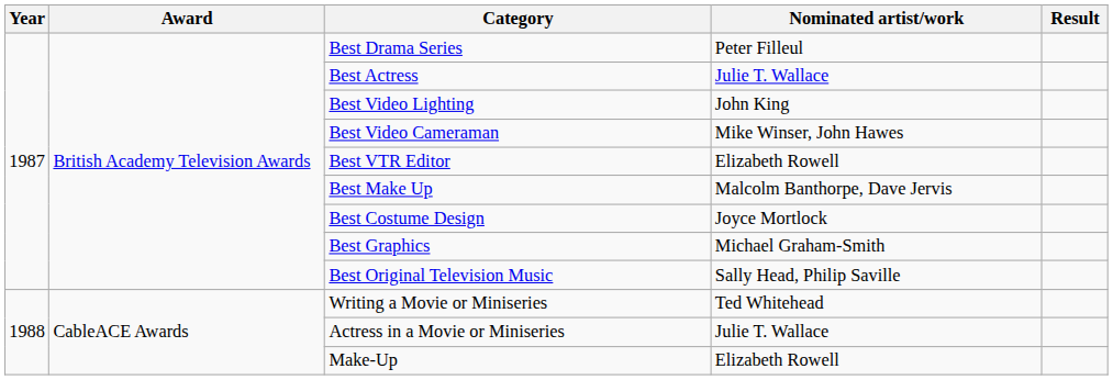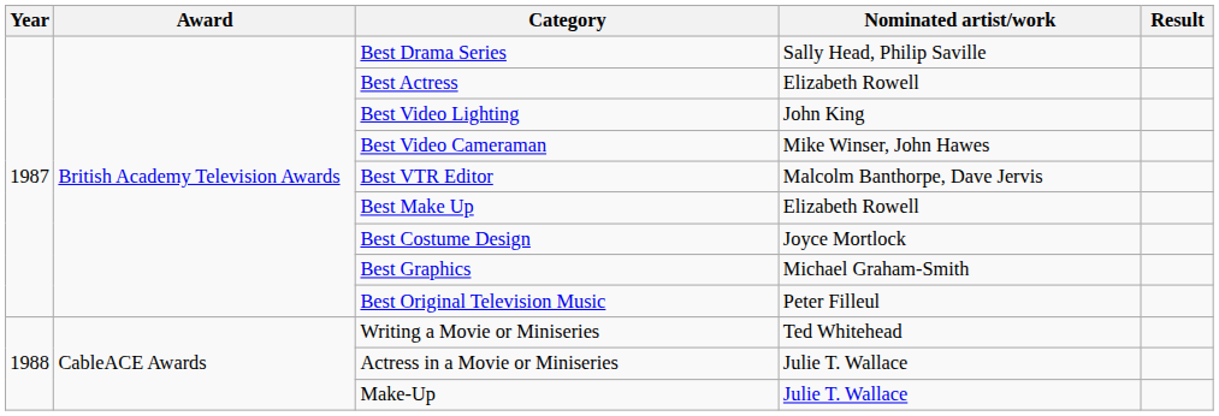Best Drama Series | Nominated artist/work: Peter Filleul -> Sally Head, Philip Saville
Best Actress | Nominated artist/work: Julie T. Wallace -> Elizabeth Rowell
Best VTR Editor | Nominated artist/work: Elizabeth Rowell -> Malcolm Banthorpe, Dave Jervis
Best Make Up | Nominated artist/work: Malcolm Banthorpe, Dave Jervis -> Elizabeth Rowell
Best Original Television Music | Nominated artist/work: Sally Head, Philip Saville -> Peter Filleul
Make-Up | Nominated artist/work: Elizabeth Rowell -> Julie T. Wallace
